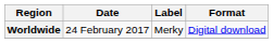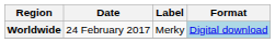Worldwide | Format: no background -> lightblue background
